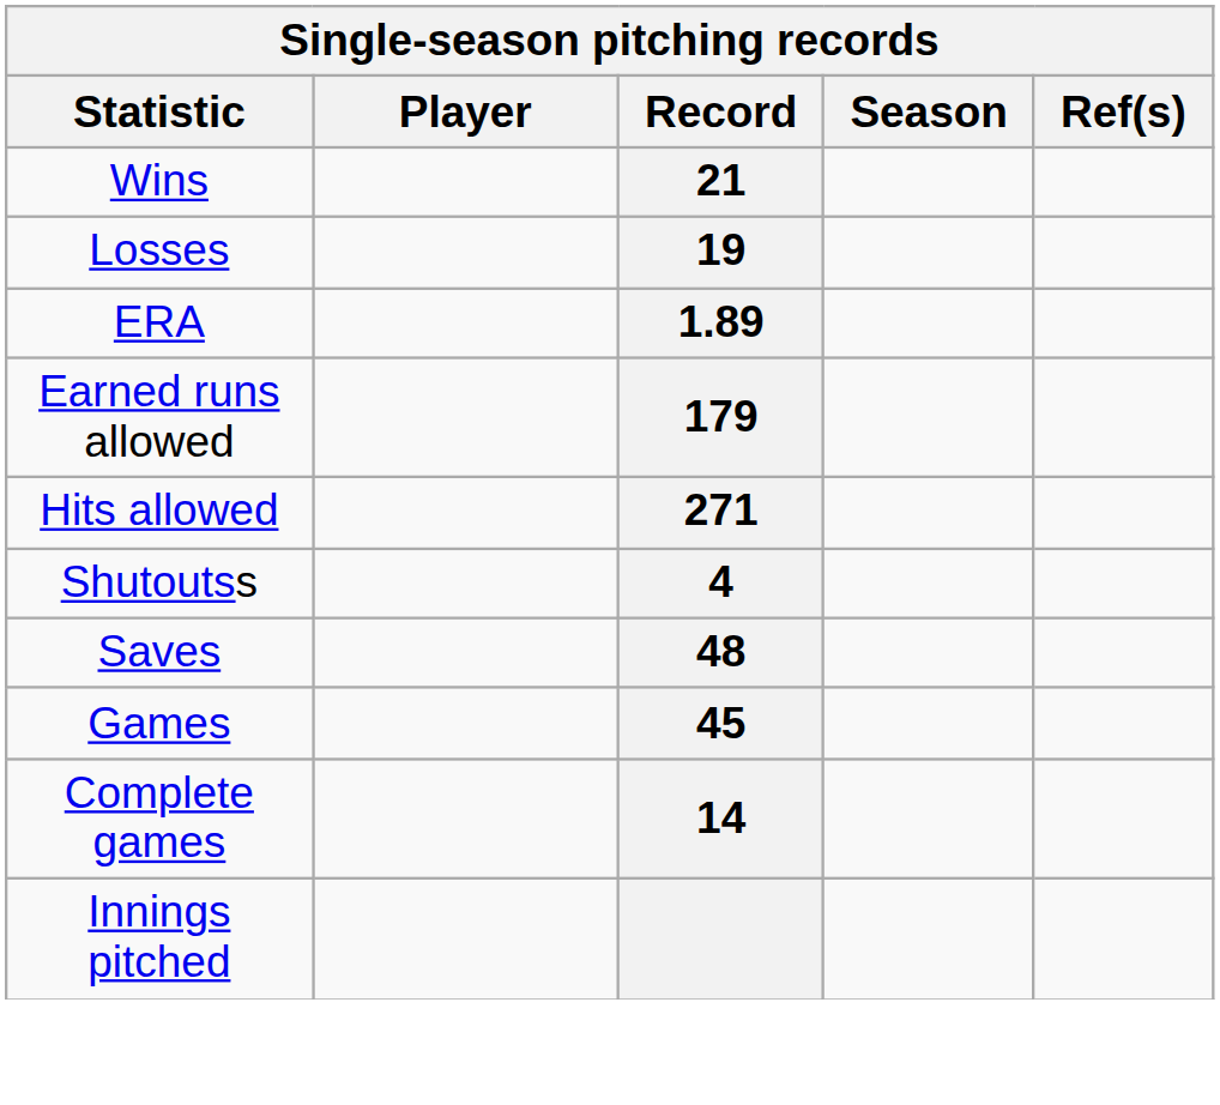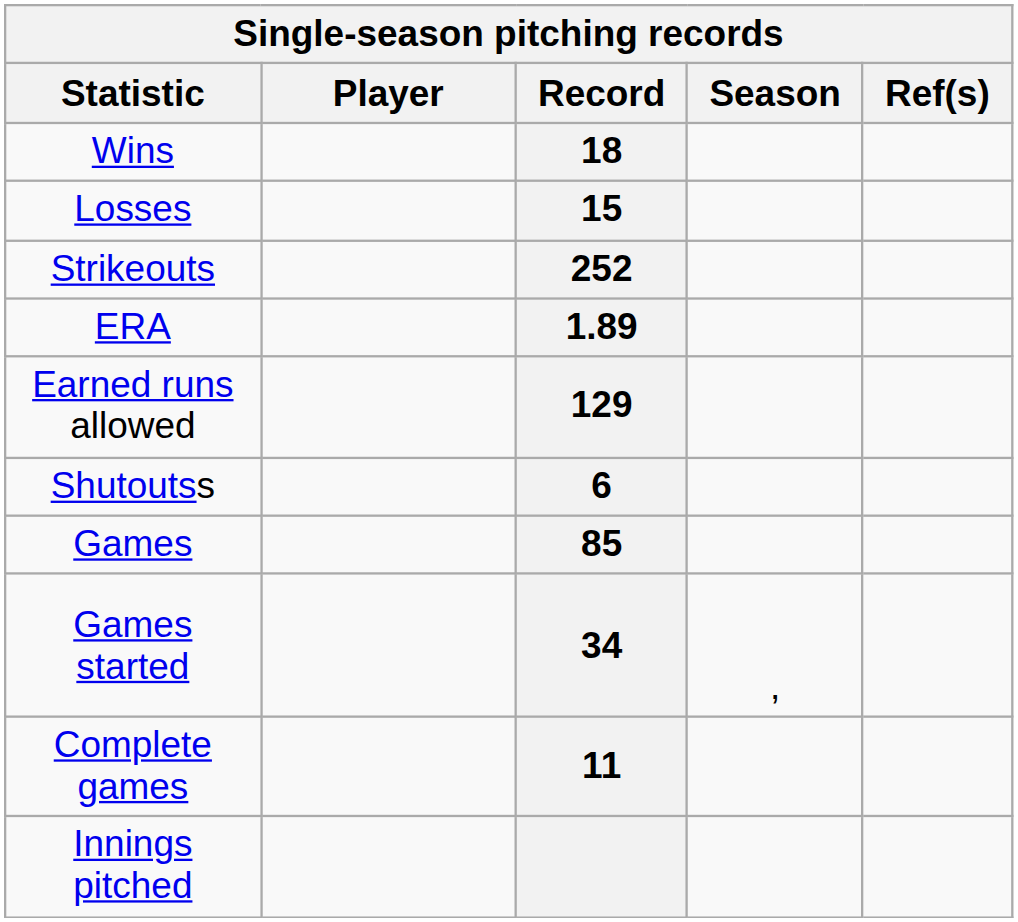Wins | Record: 21 -> 18
Losses | Record: 19 -> 15
+ row: Strikeouts | 252
Earned runs allowed | Record: 179 -> 129
- row: Hits allowed | 271
Shutoutss | Record: 4 -> 6
- row: Saves | 48
Games | Record: 45 -> 85
+ row: Games started | 34 | ,
Complete games | Record: 14 -> 11
